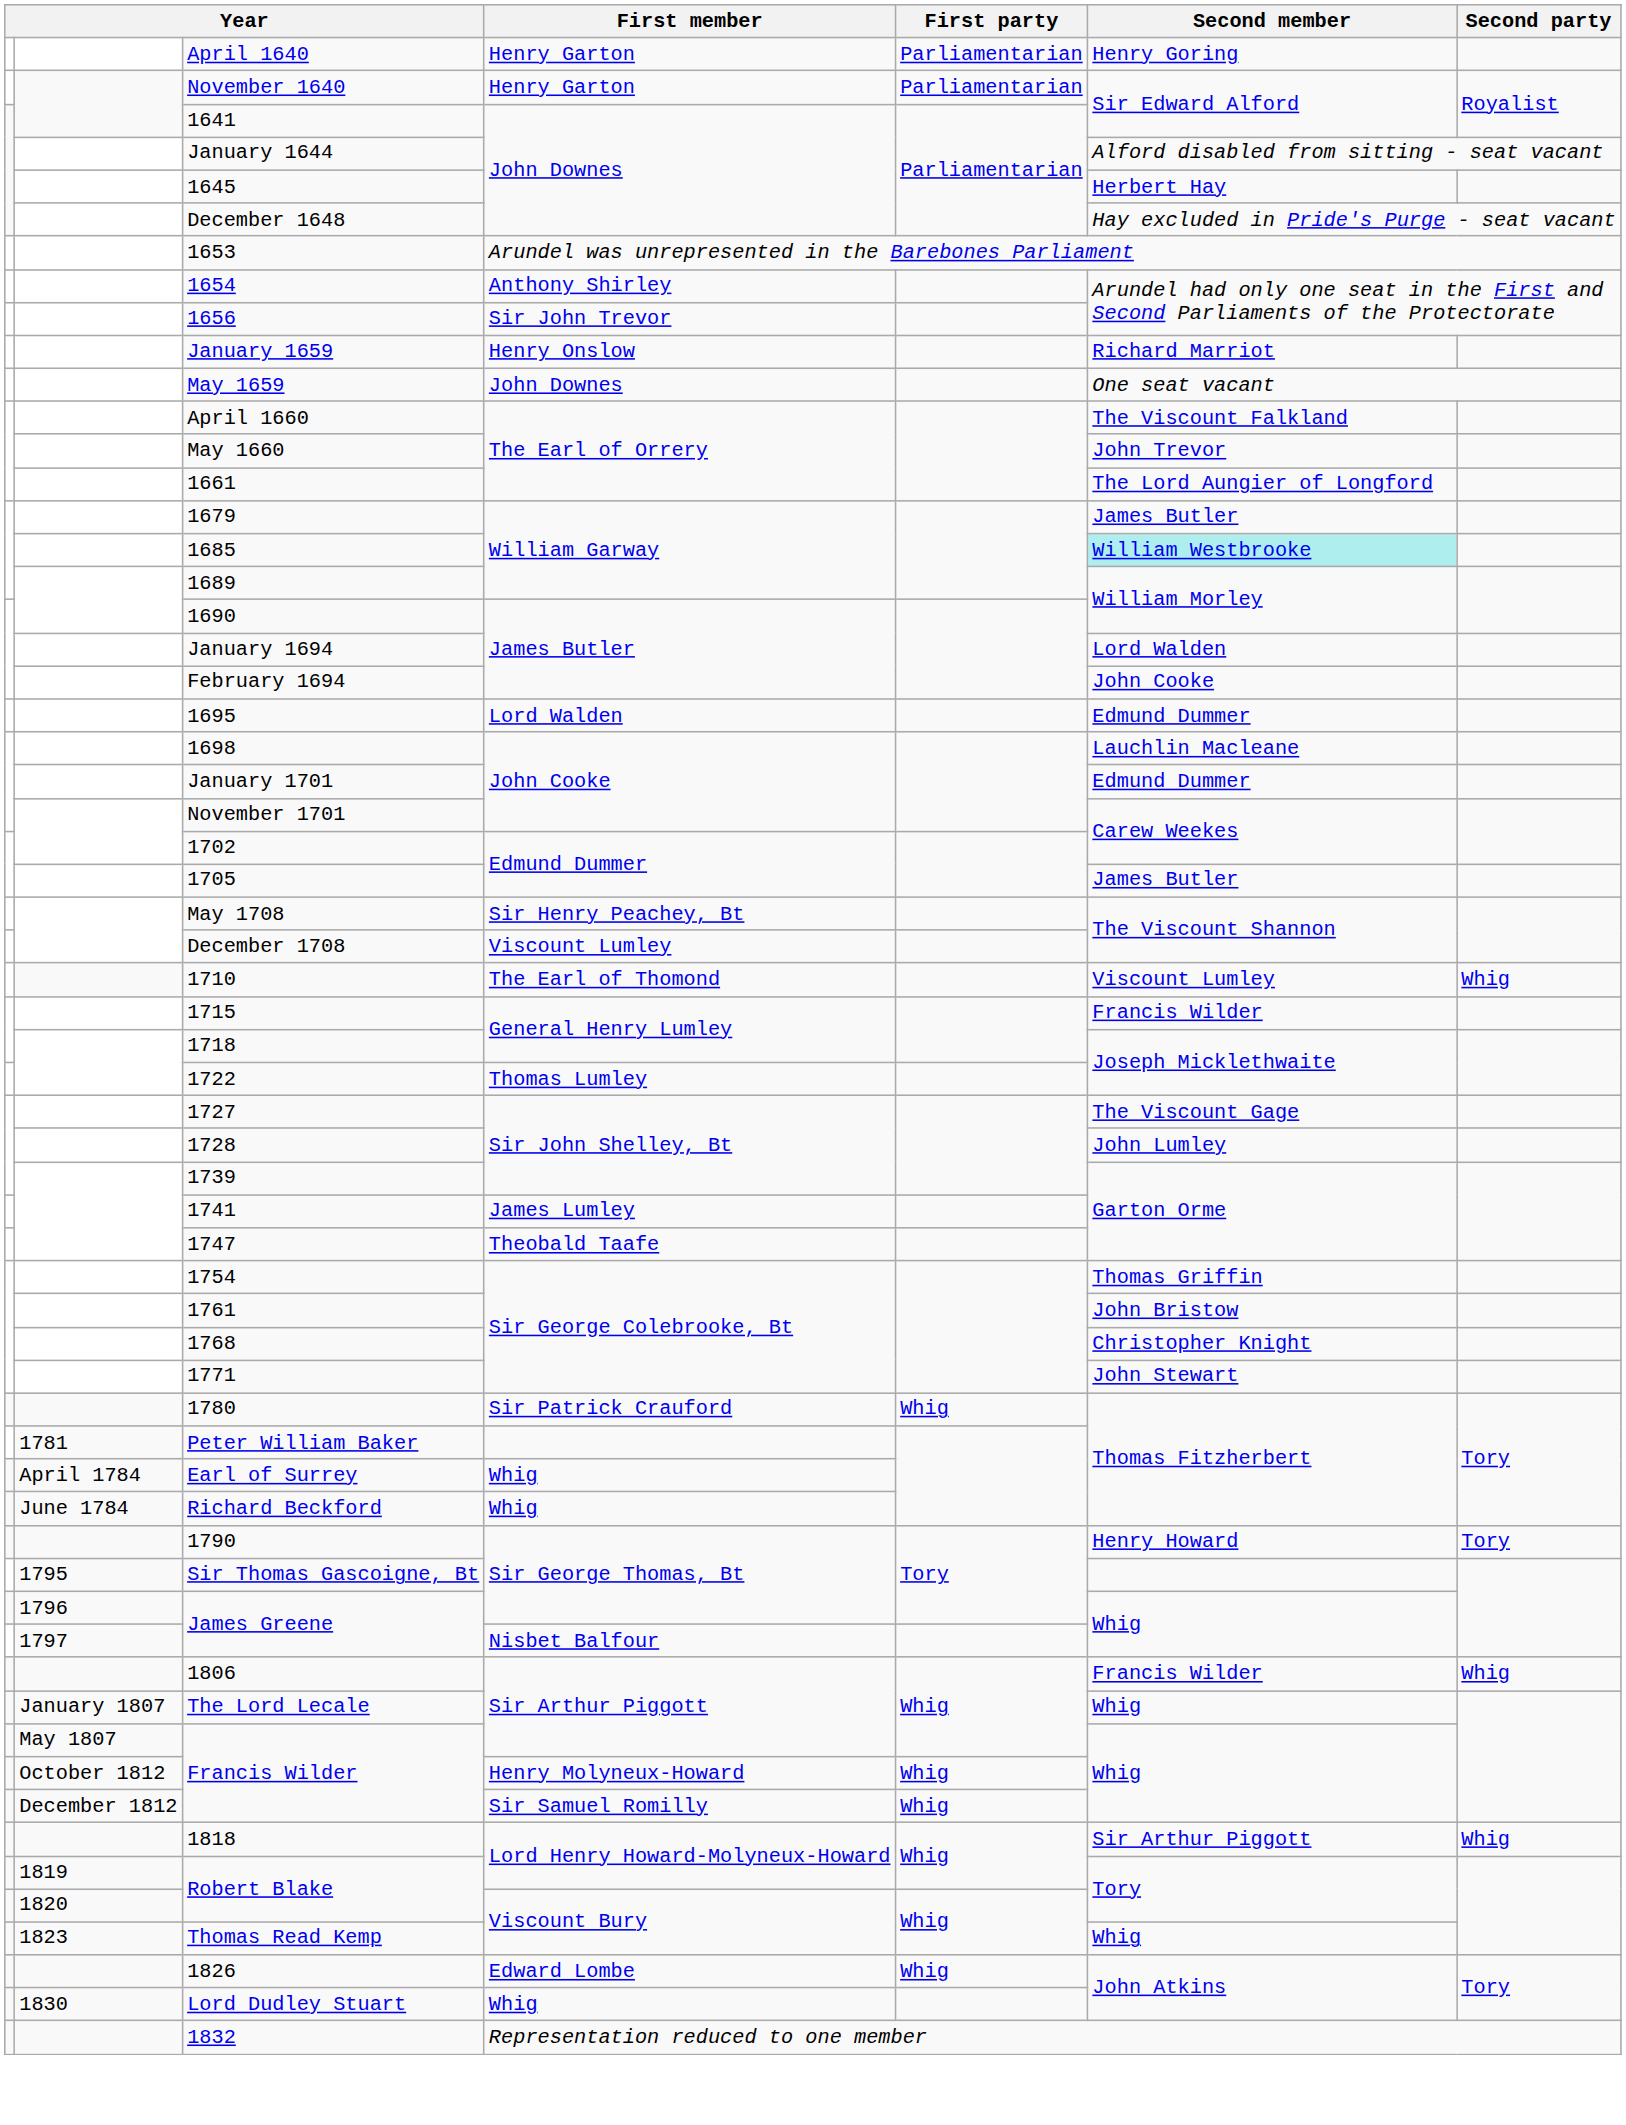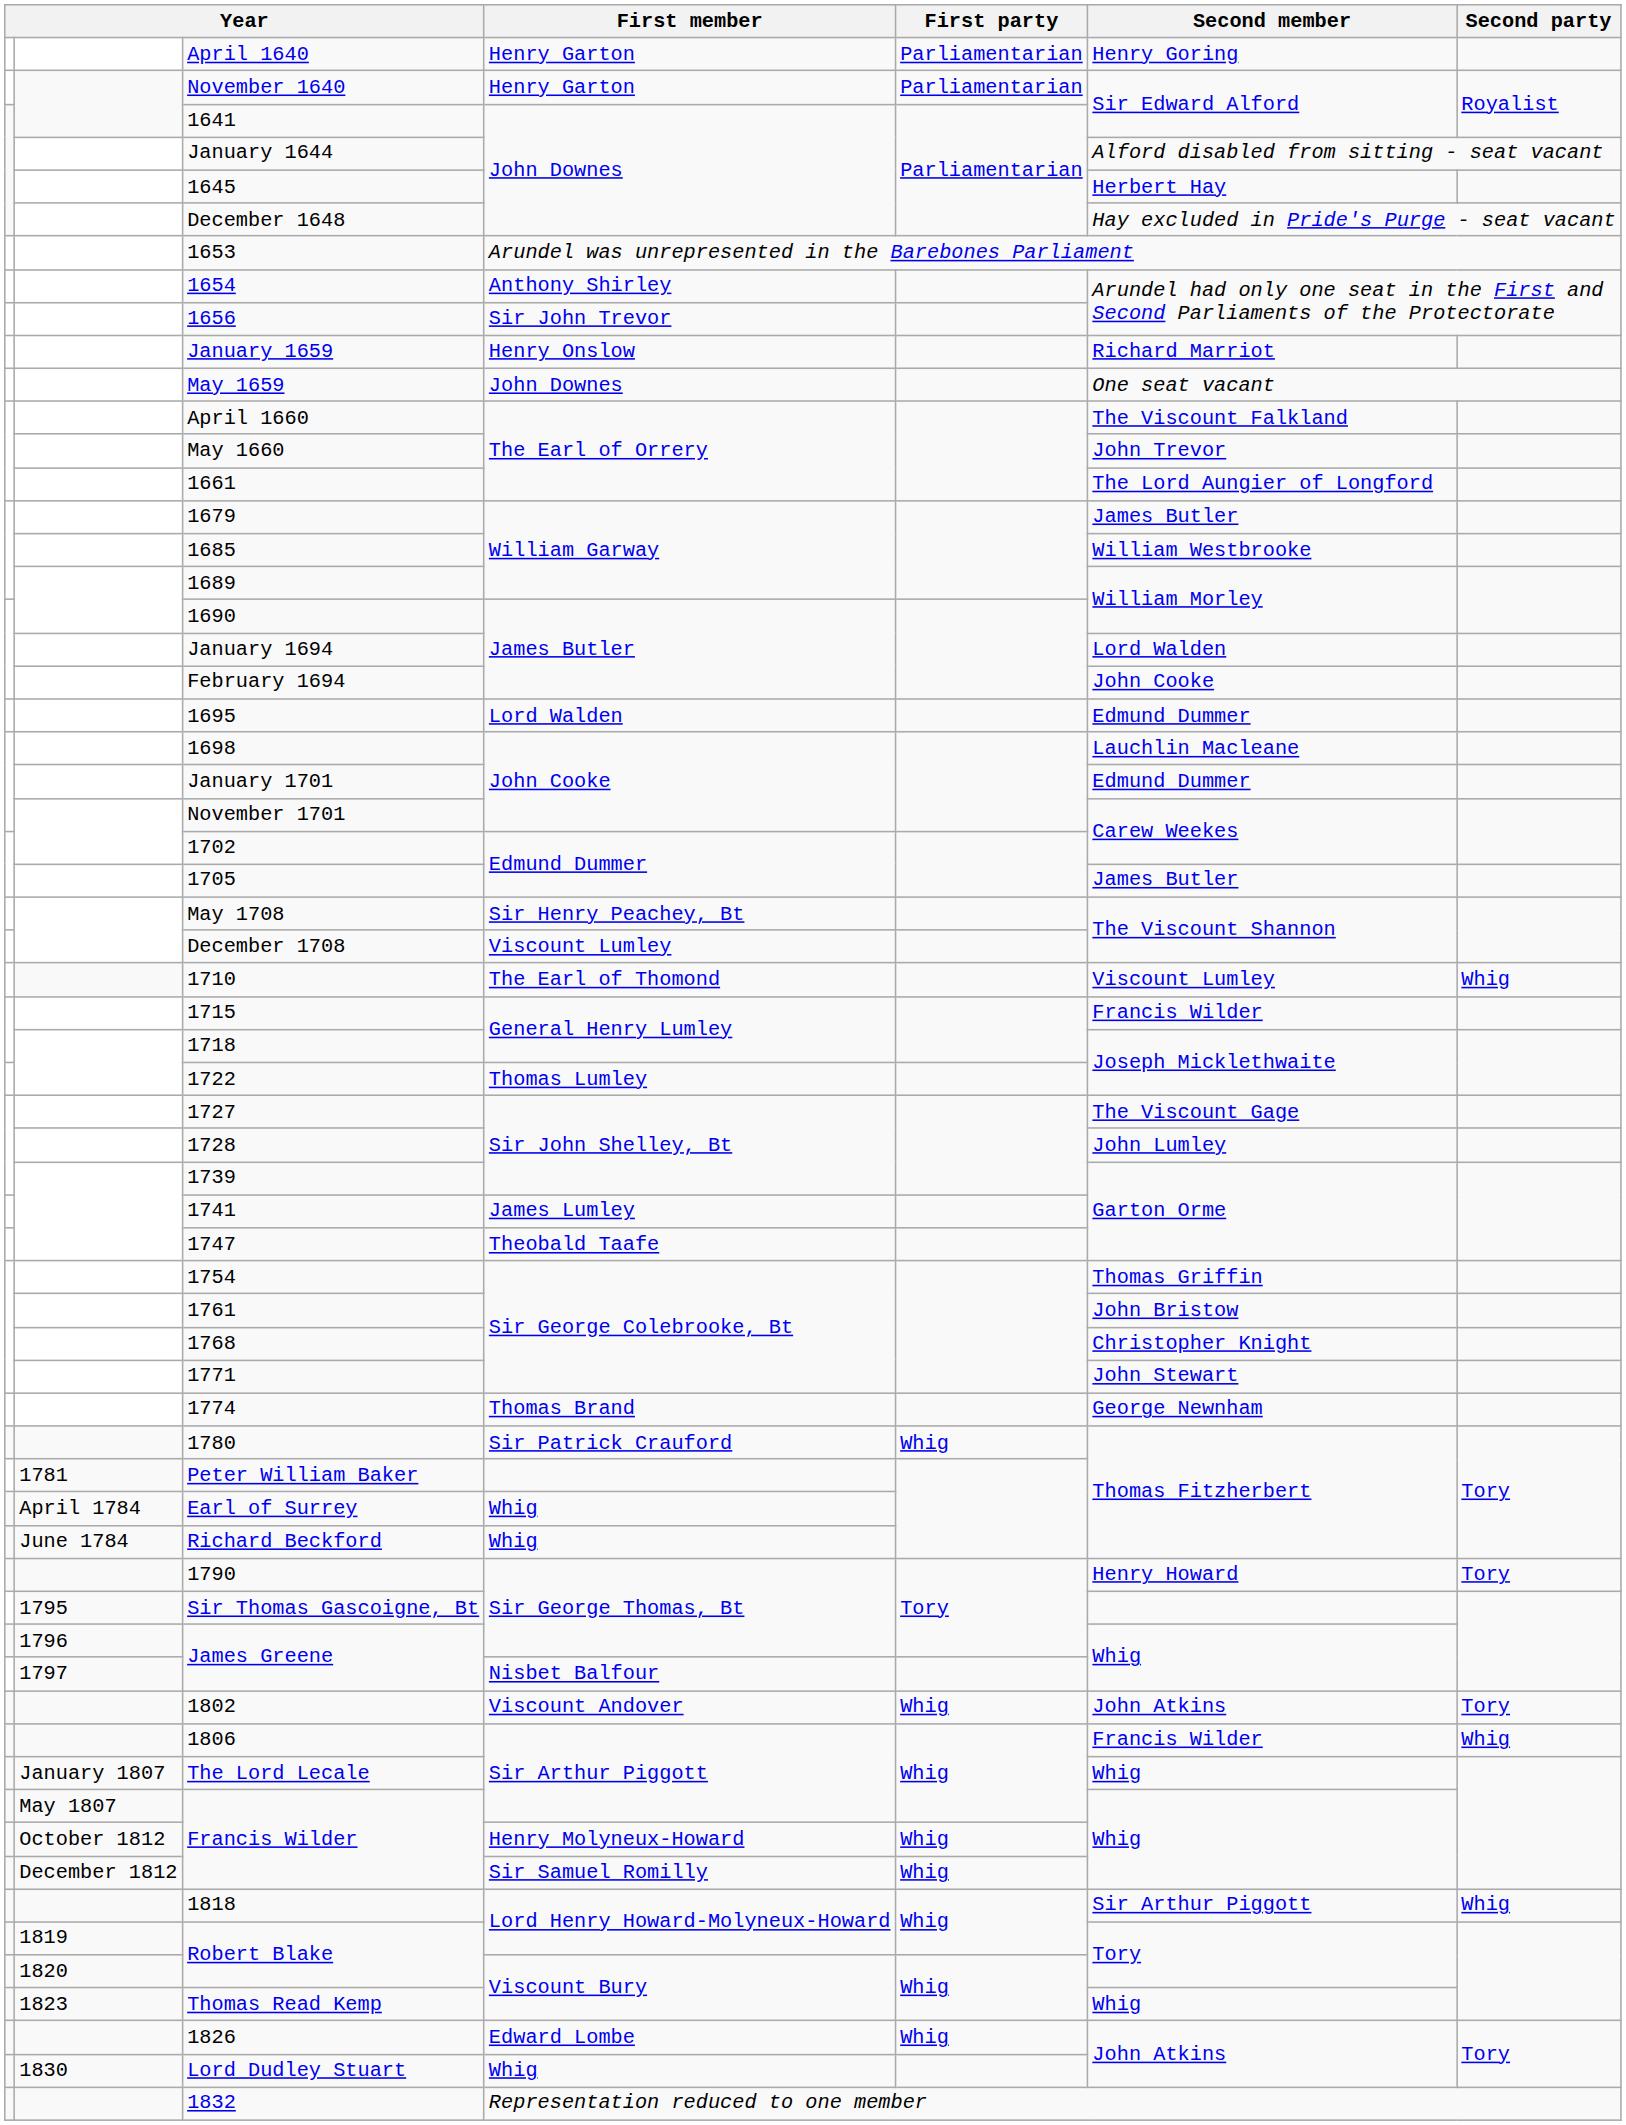1685 | Second member: paleturquoise background -> no background
+ row: 1774 | Thomas Brand | George Newnham
+ row: 1802 | Viscount Andover | Whig | John Atkins | Tory
